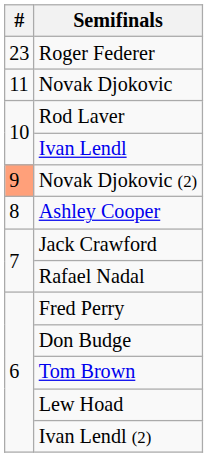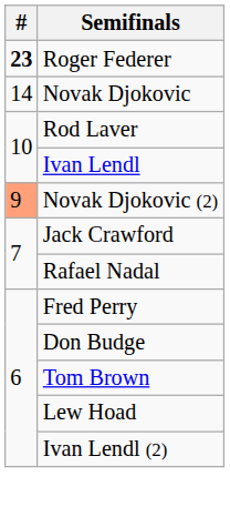Roger Federer | #: normal -> bold
Novak Djokovic | #: 11 -> 14
- row: 8 | Ashley Cooper
